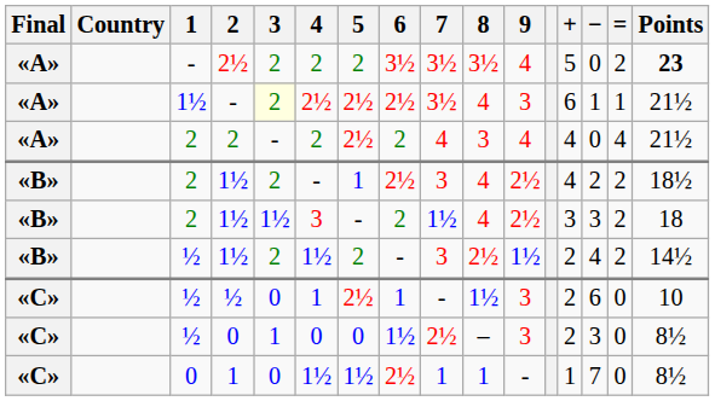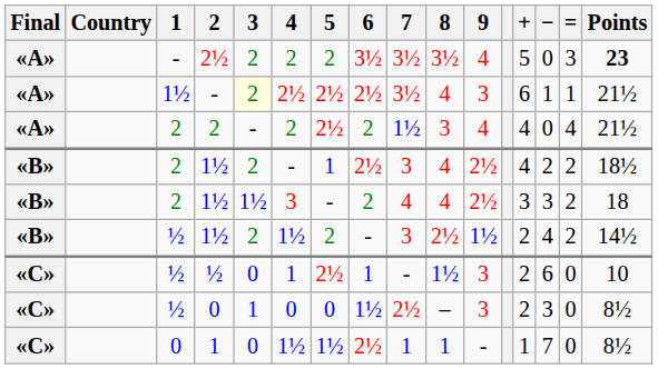row 2 | =: 2 -> 3
row 4 | 7: 4 -> 1½
row 6 | 7: 1½ -> 4
